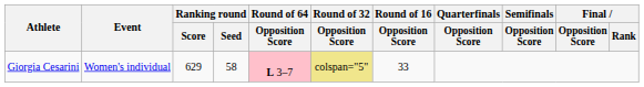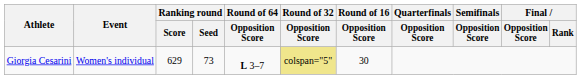Giorgia Cesarini | Ranking round / Seed: 58 -> 73
Giorgia Cesarini | Round of 64 / Opposition Score: pink background -> no background
Giorgia Cesarini | Round of 16 / Opposition Score: 33 -> 30
